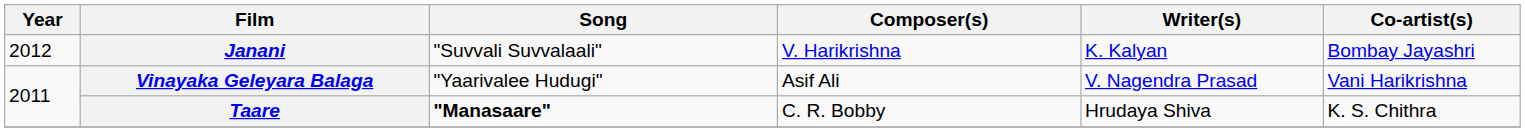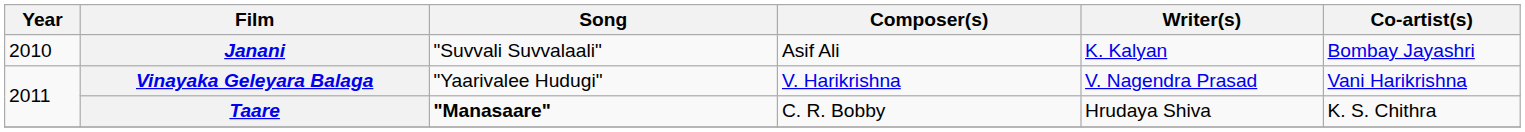Janani | Year: 2012 -> 2010
Janani | Composer(s): V. Harikrishna -> Asif Ali
Vinayaka Geleyara Balaga | Composer(s): Asif Ali -> V. Harikrishna
